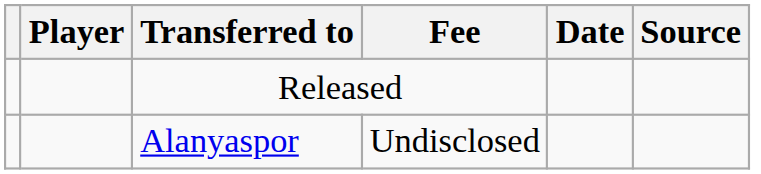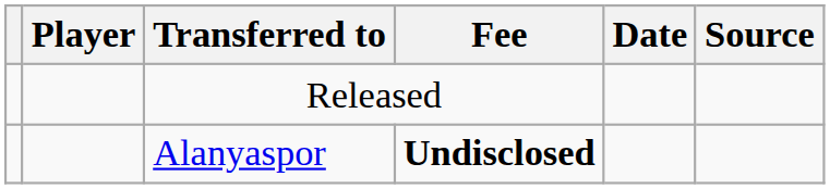Alanyaspor | Fee: normal -> bold
